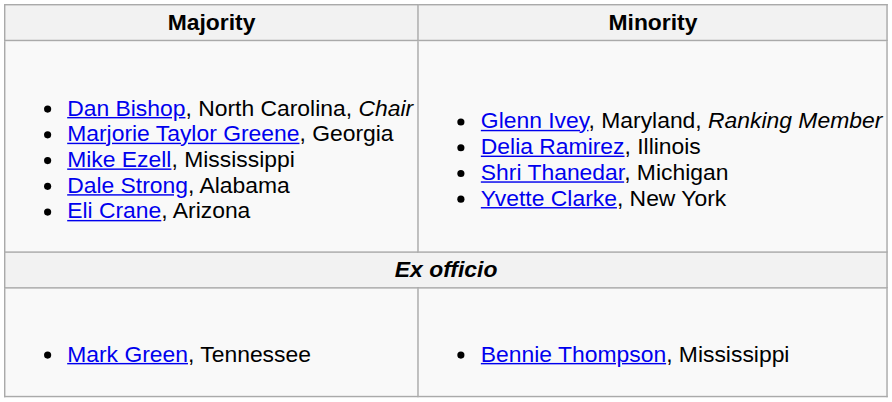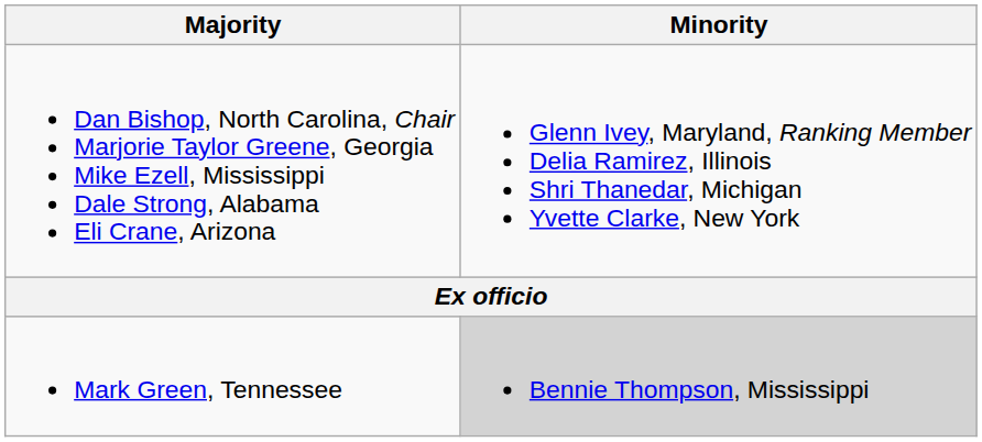Mark Green, Tennessee | Minority: no background -> lightgrey background
